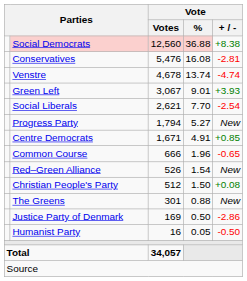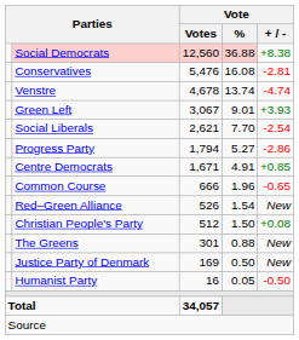Progress Party | Vote / + / -: New -> -2.86
Justice Party of Denmark | Vote / + / -: -2.86 -> New
